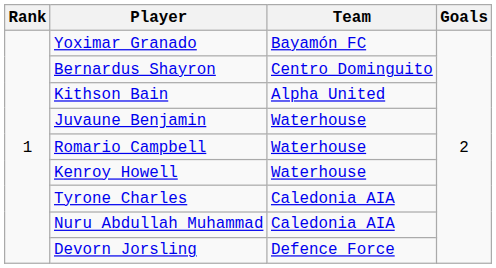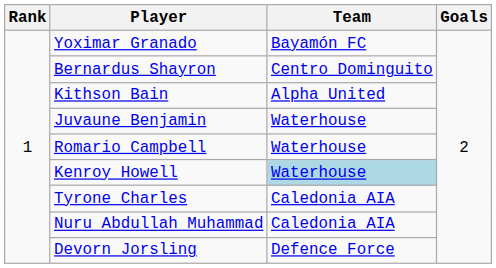Kenroy Howell | Team: no background -> lightblue background
